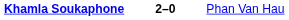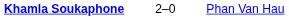Khamla Soukaphone | column 2: bold -> normal
